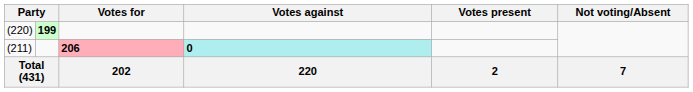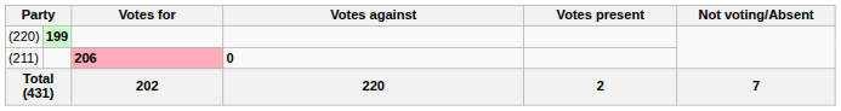(211) | Votes against: paleturquoise background -> no background
